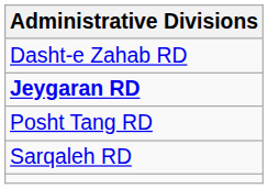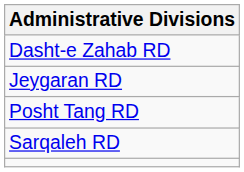row 3 | column 1: bold -> normal
